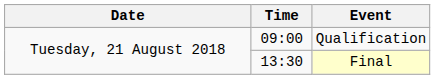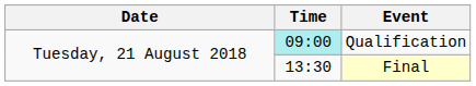Qualification | Time: no background -> paleturquoise background
